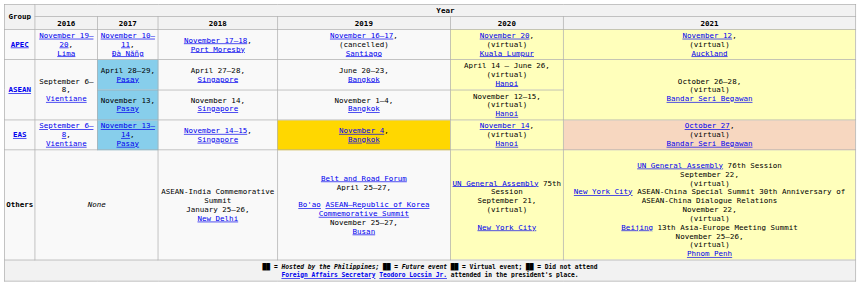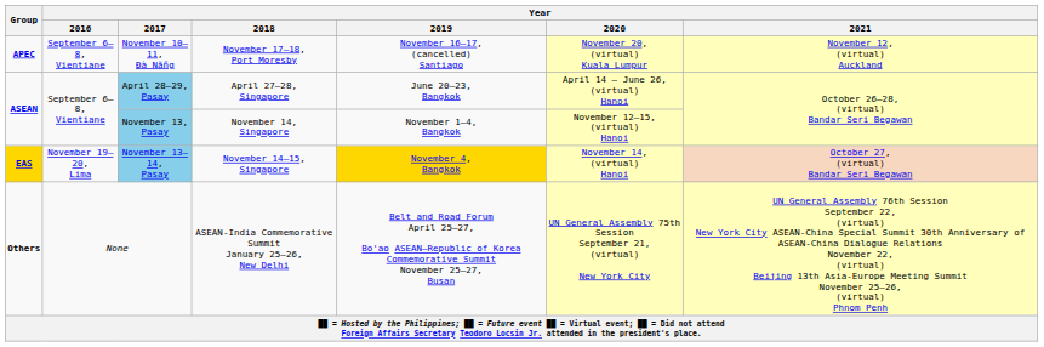November 10–11, Đà Nẵng | Year / 2016: November 19–20, Lima -> September 6–8, Vientiane
November 13–14, Pasay | Group: no background -> gold background
November 13–14, Pasay | Year / 2016: September 6–8, Vientiane -> November 19–20, Lima
